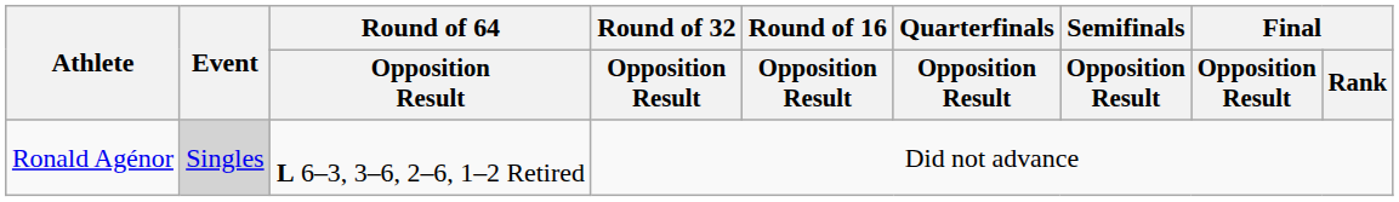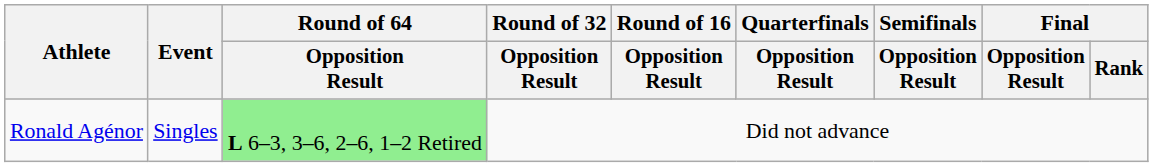Ronald Agénor | Event: lightgrey background -> no background
Ronald Agénor | Round of 64 / Opposition Result: no background -> lightgreen background
